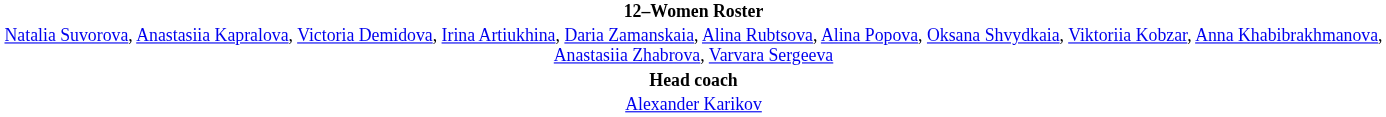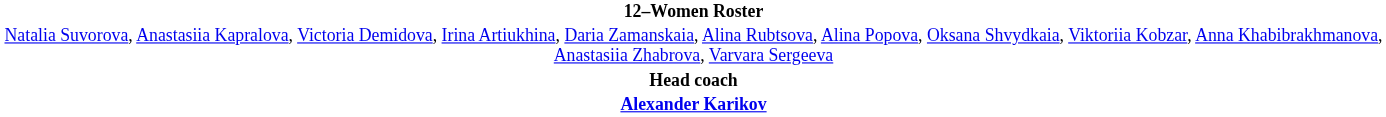row 4 | column 1: normal -> bold
